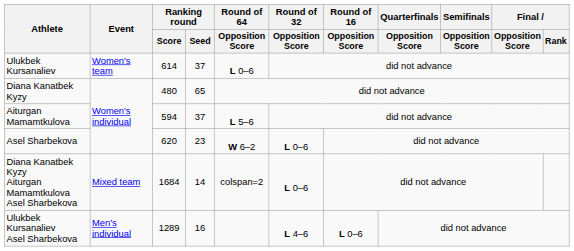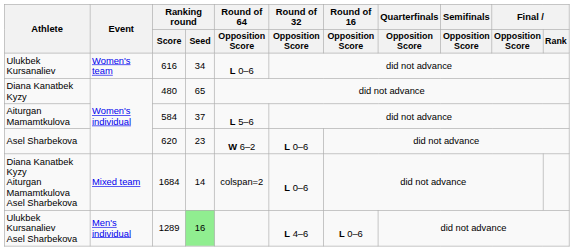Ulukbek Kursanaliev | Ranking round / Score: 614 -> 616
Ulukbek Kursanaliev | Ranking round / Seed: 37 -> 34
Aiturgan Mamamtkulova | Ranking round / Score: 594 -> 584
Ulukbek Kursanaliev Asel Sharbekova | Ranking round / Seed: no background -> lightgreen background
